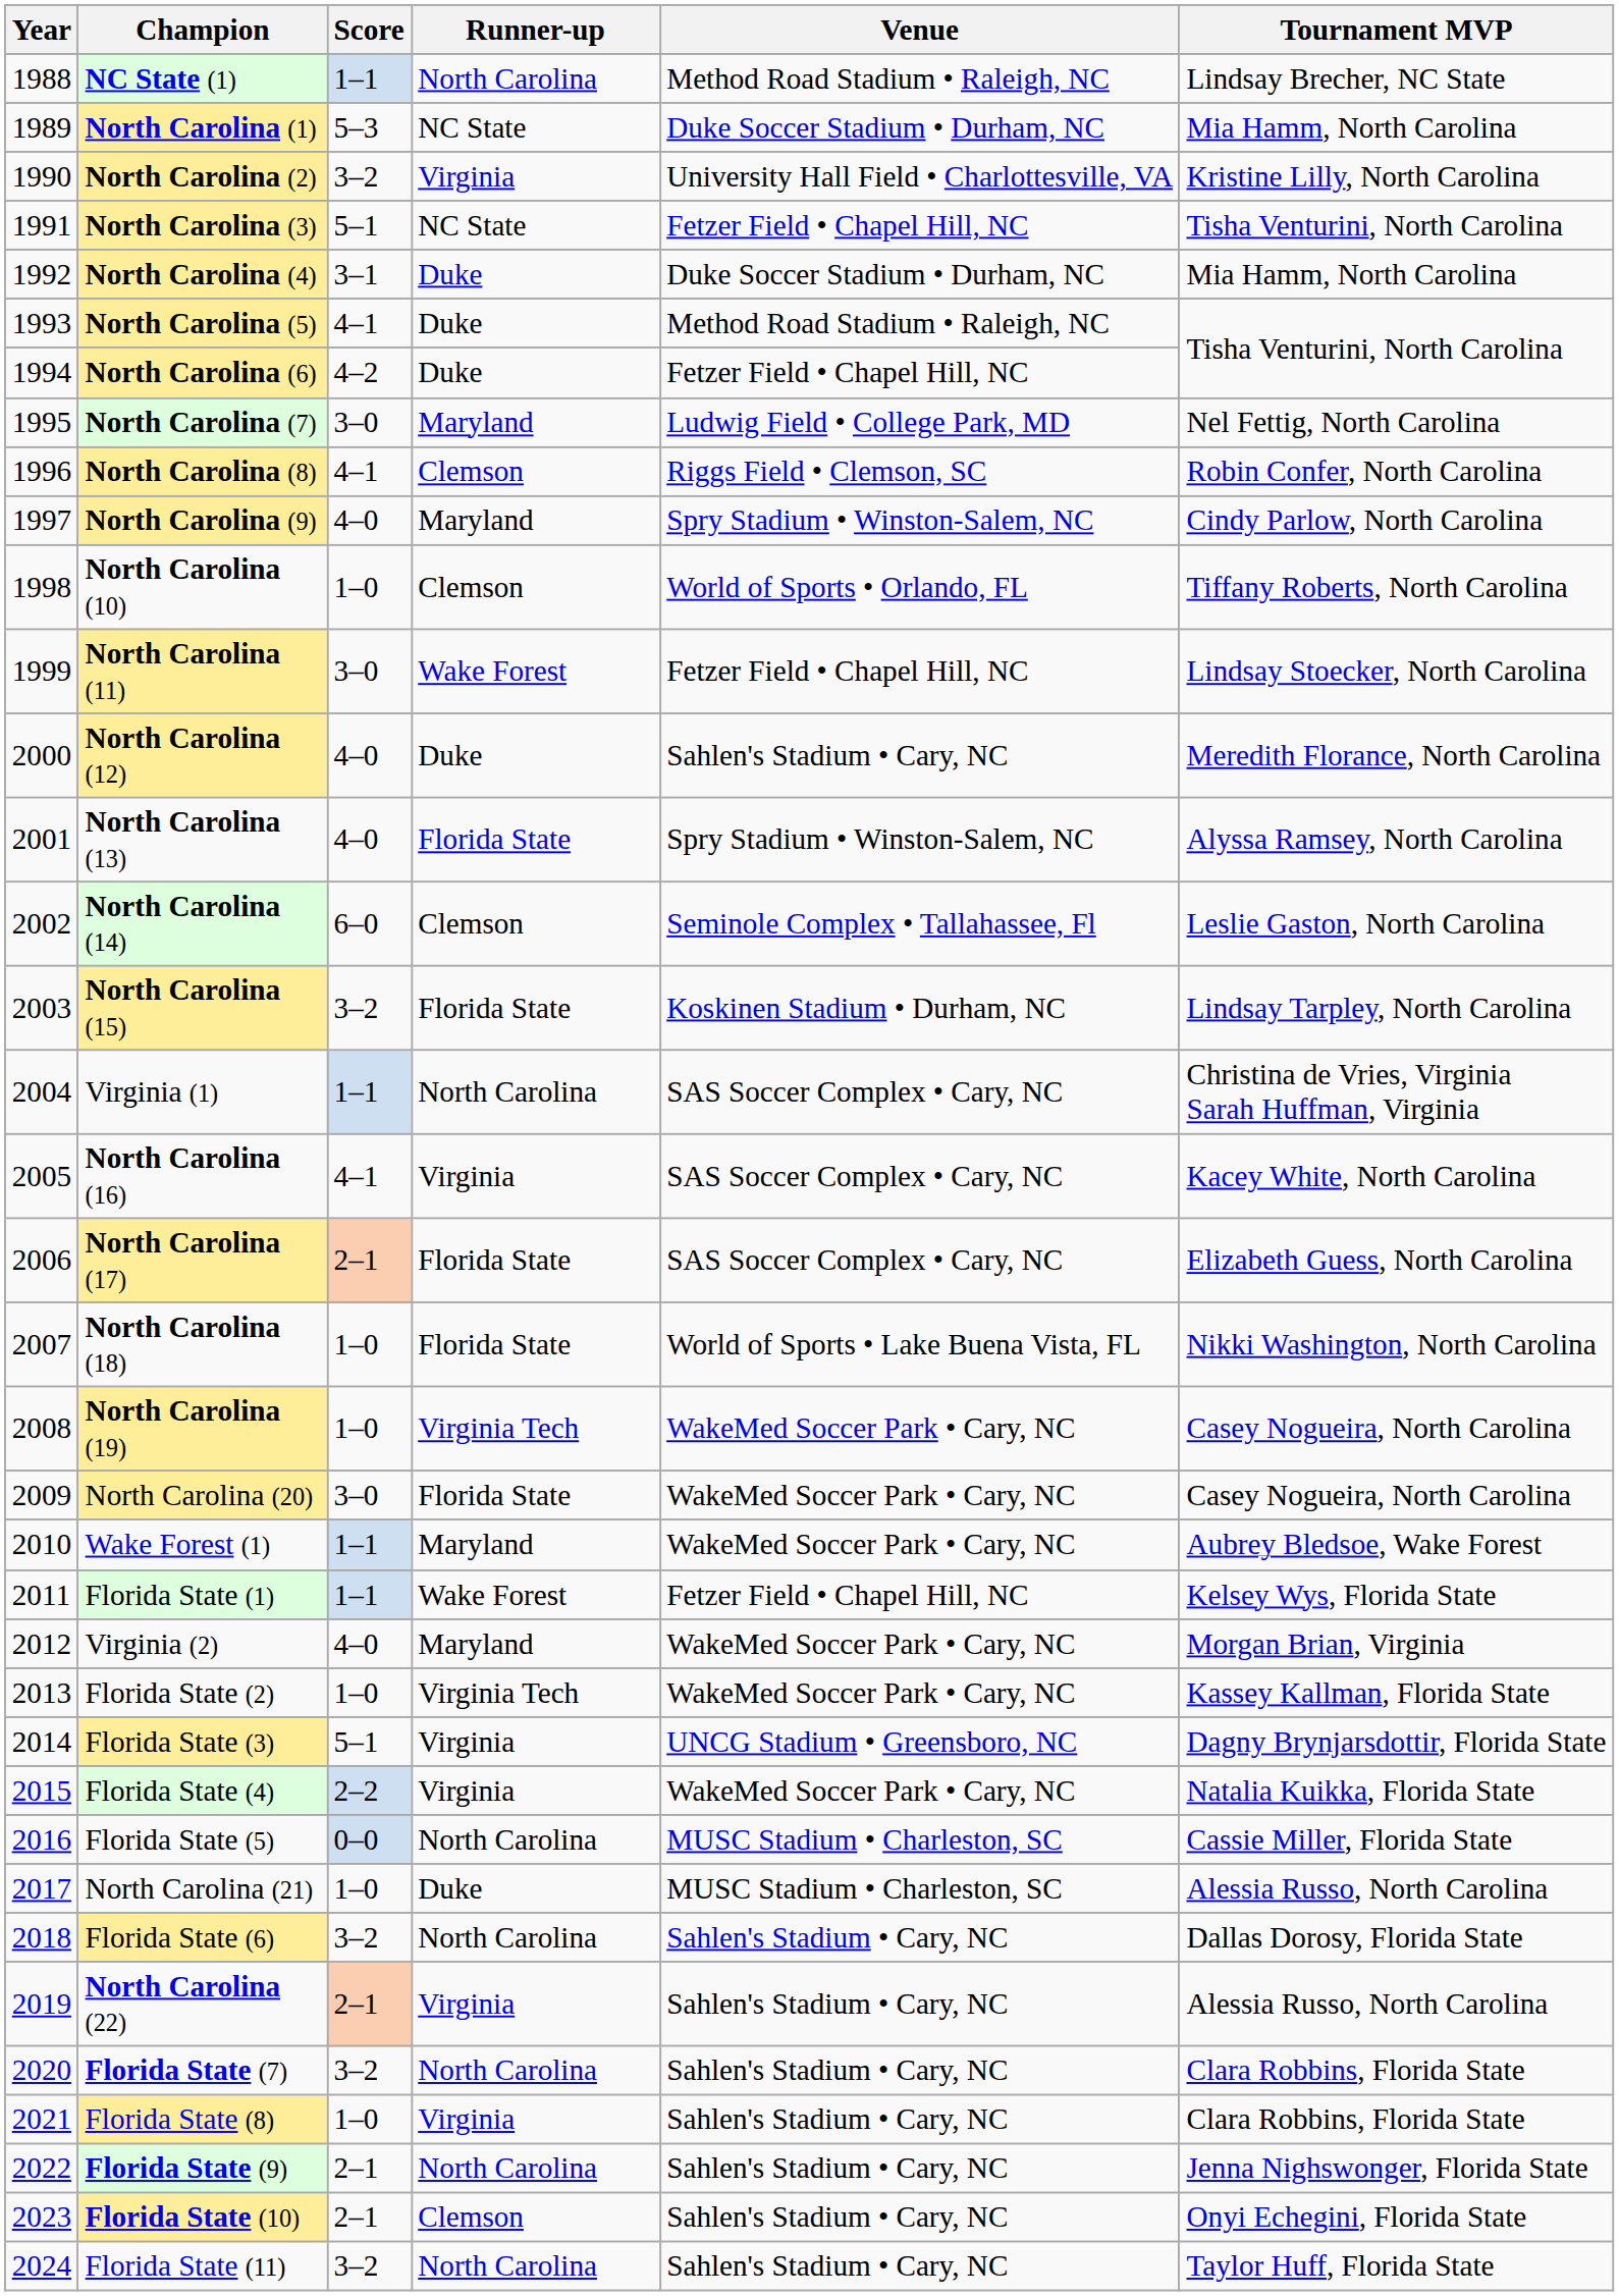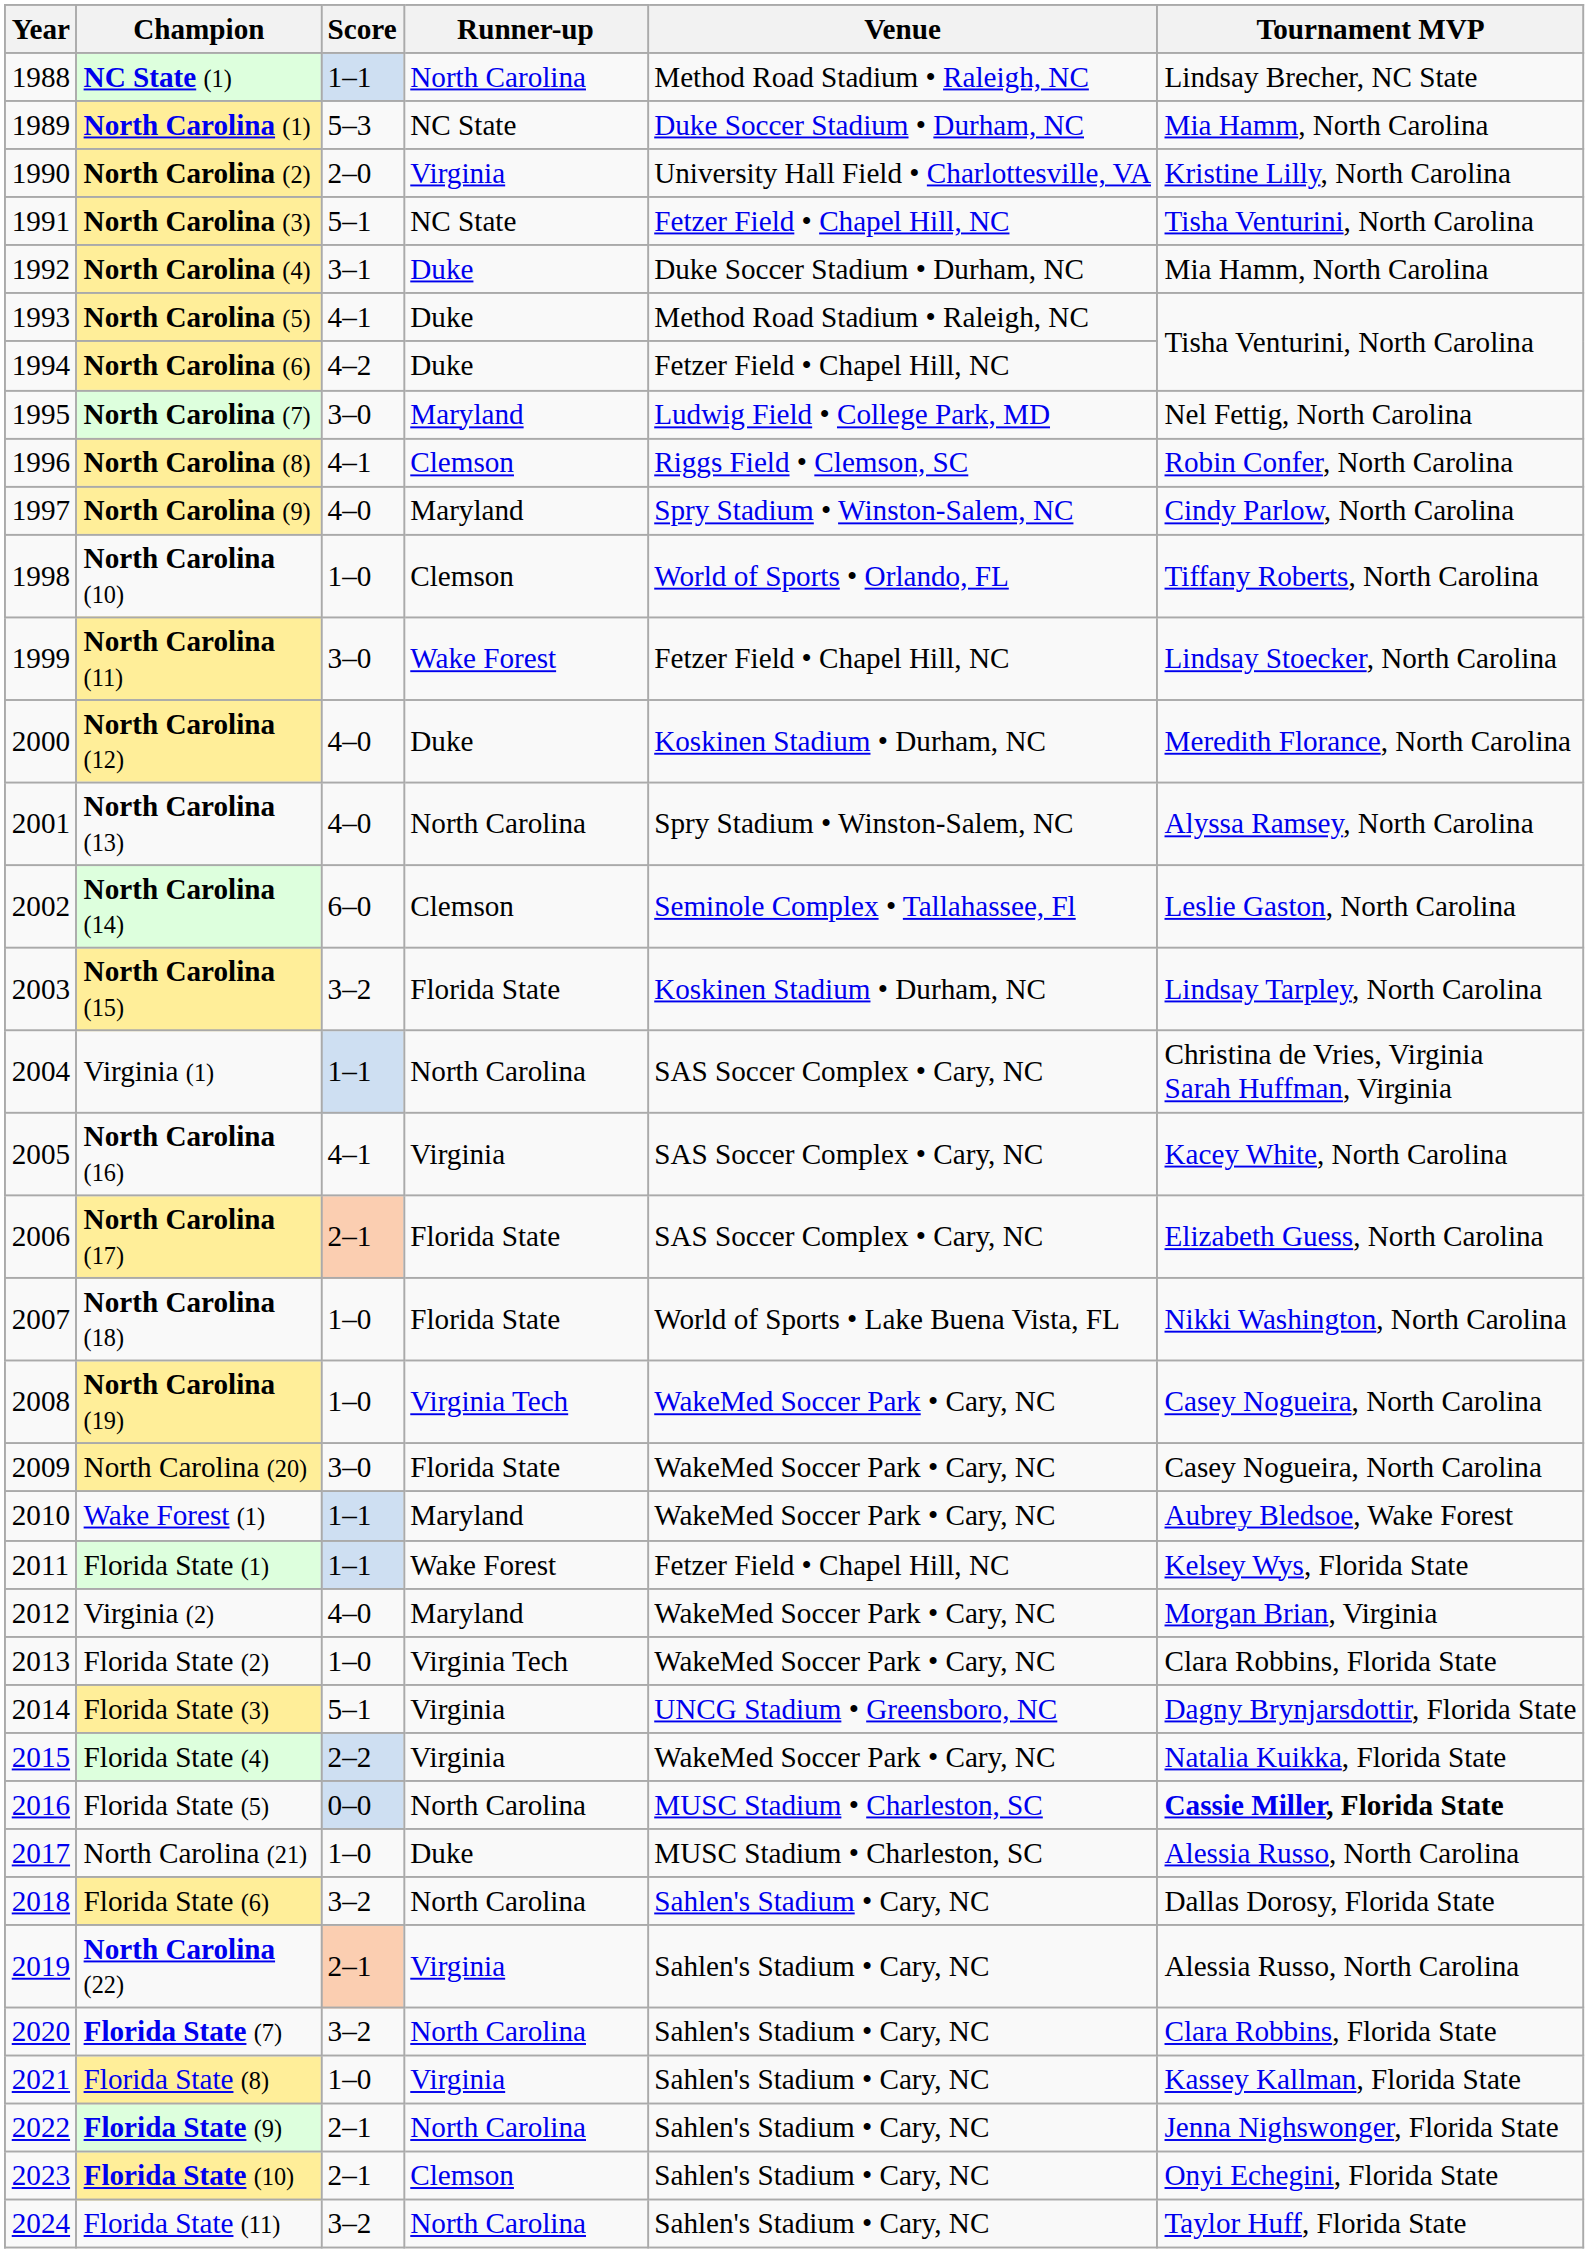North Carolina (2) | Score: 3–2 -> 2–0
North Carolina (12) | Venue: Sahlen's Stadium • Cary, NC -> Koskinen Stadium • Durham, NC
North Carolina (13) | Runner-up: Florida State -> North Carolina
Florida State (2) | Tournament MVP: Kassey Kallman, Florida State -> Clara Robbins, Florida State
Florida State (5) | Tournament MVP: normal -> bold
Florida State (8) | Tournament MVP: Clara Robbins, Florida State -> Kassey Kallman, Florida State
